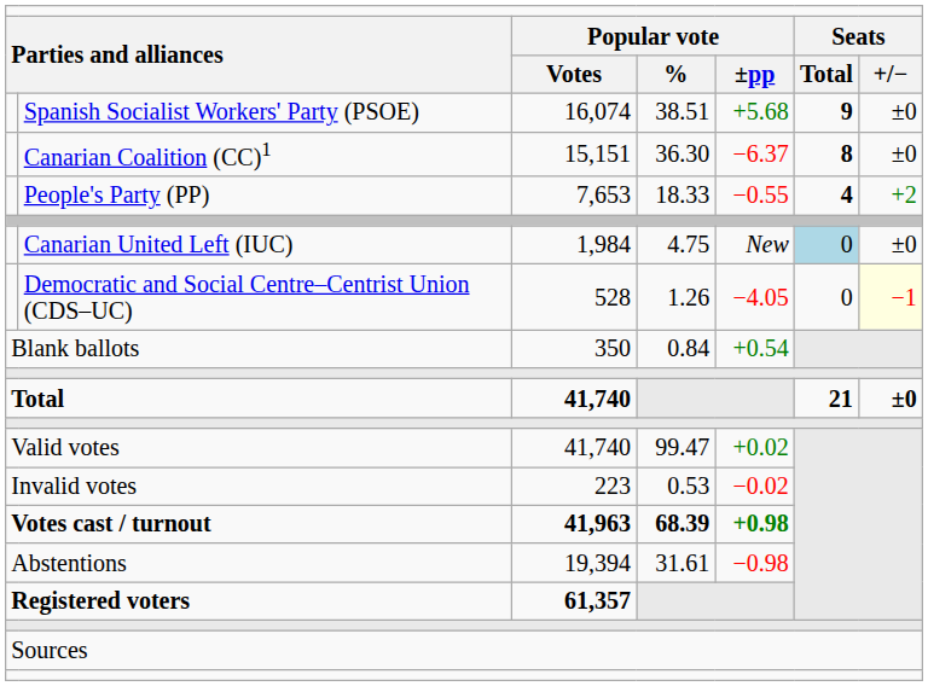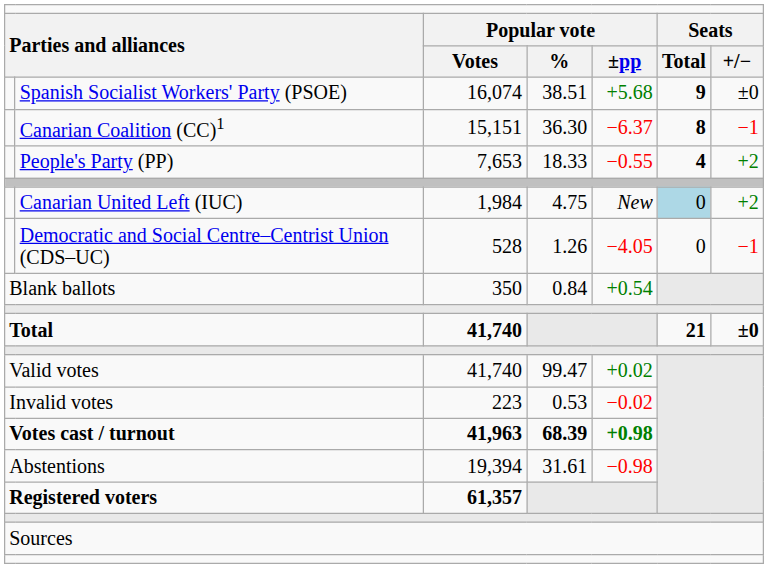Canarian Coalition (CC)1 | column 7: ±0 -> −1
Canarian United Left (IUC) | column 7: ±0 -> +2
Democratic and Social Centre–Centrist Union (CDS–UC) | column 7: lightyellow background -> no background
